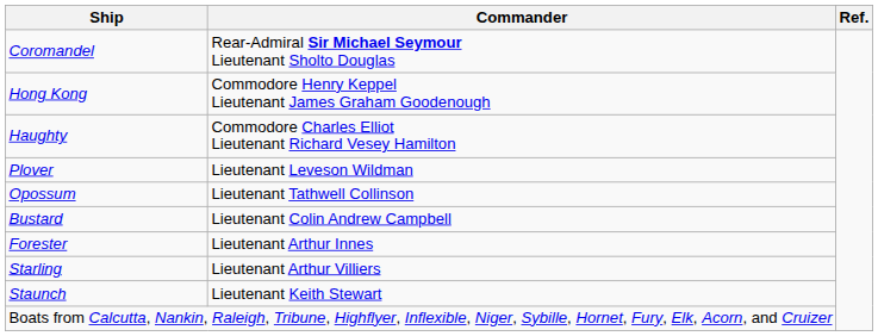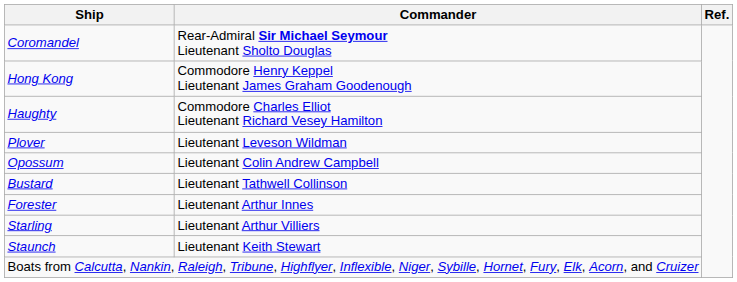Opossum | Commander: Lieutenant Tathwell Collinson -> Lieutenant Colin Andrew Campbell
Bustard | Commander: Lieutenant Colin Andrew Campbell -> Lieutenant Tathwell Collinson
